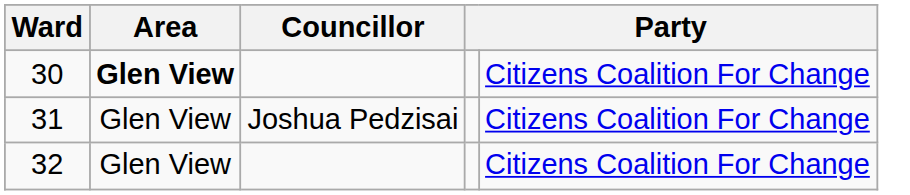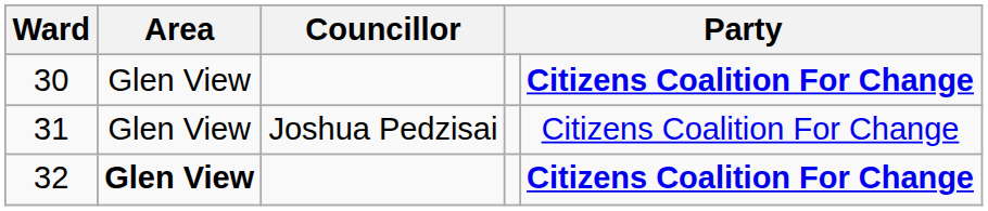30 | Area: bold -> normal
30 | column 5: normal -> bold
32 | Area: normal -> bold
32 | column 5: normal -> bold
